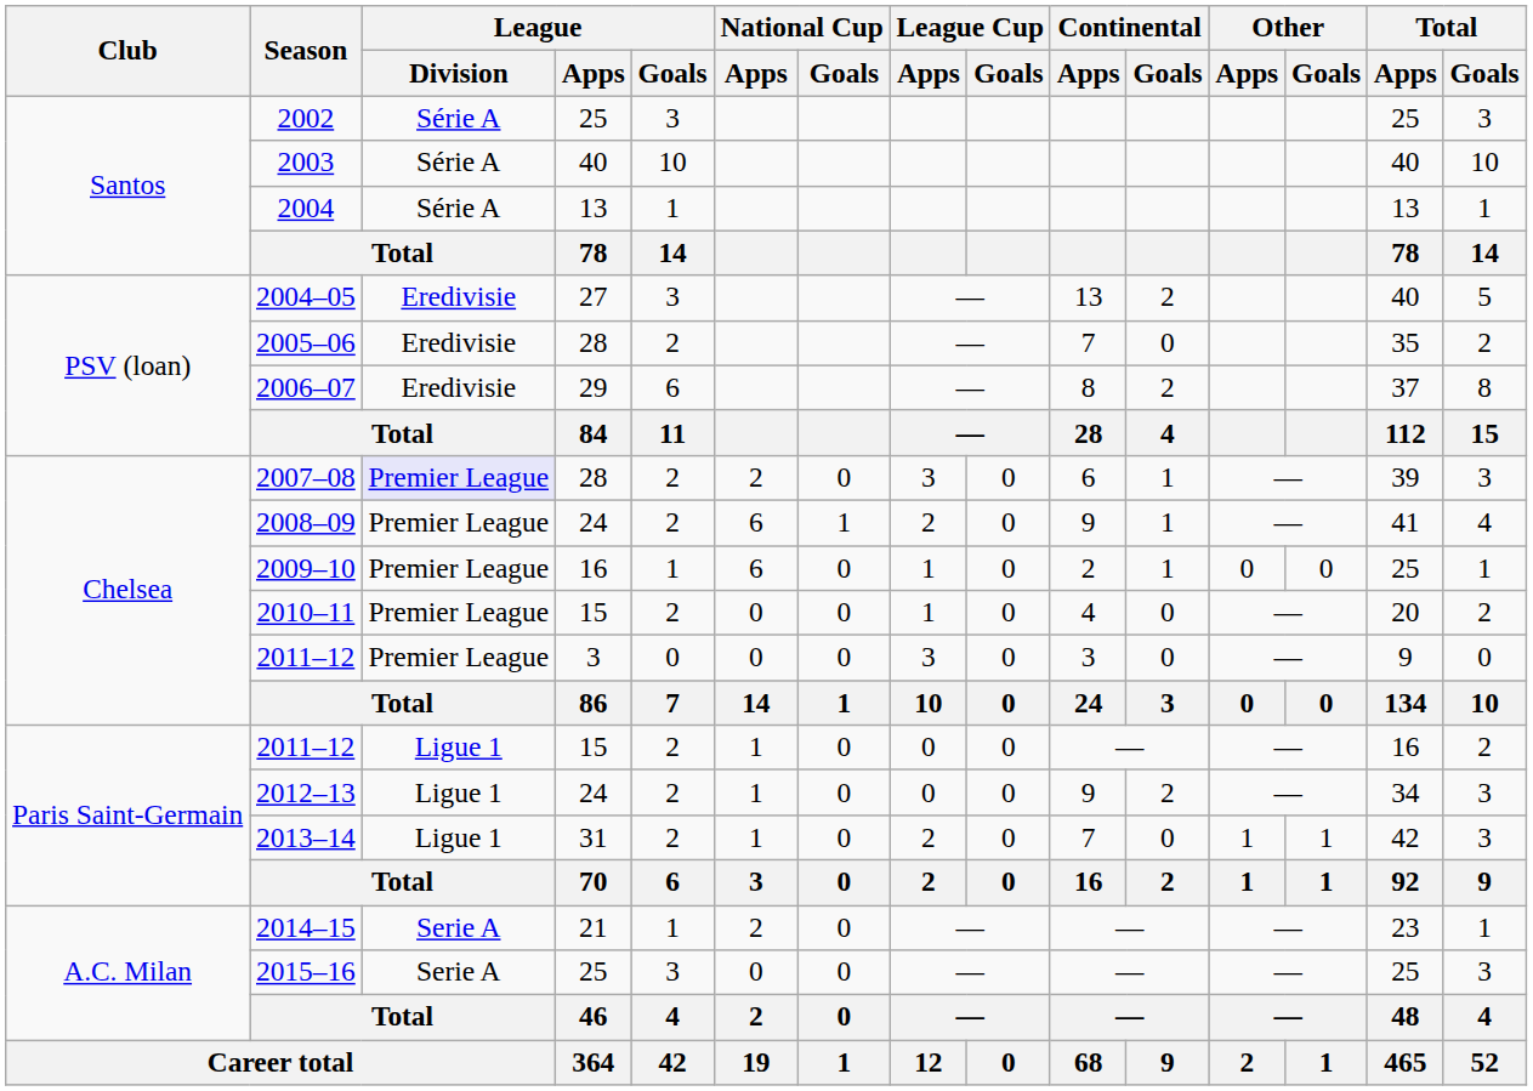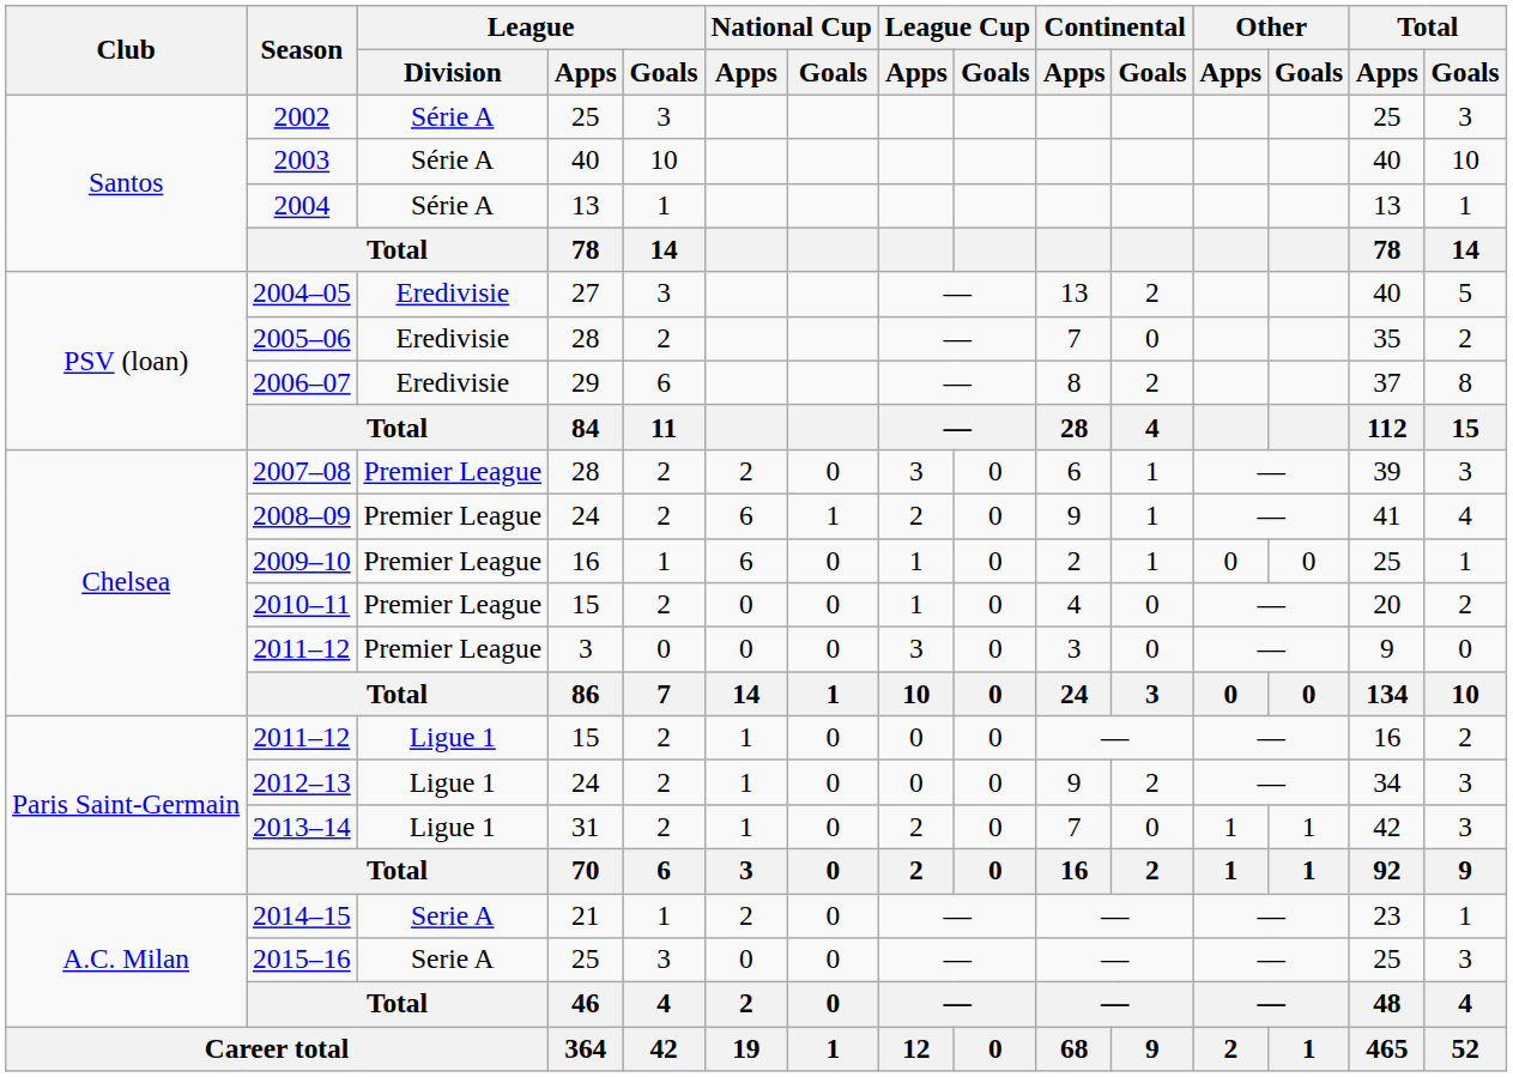2007–08 | League / Division: lavender background -> no background
